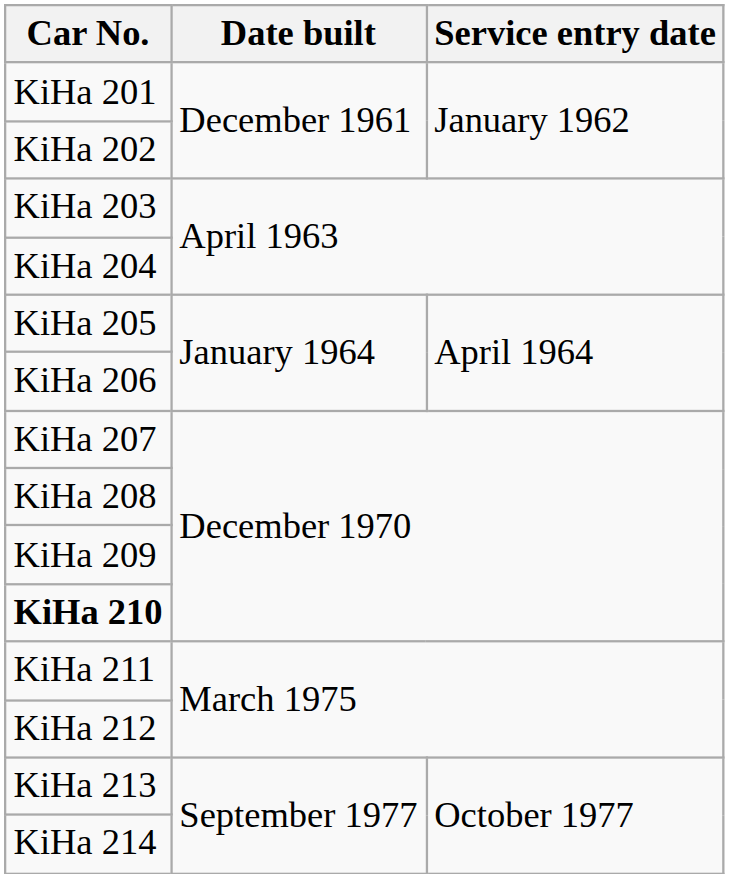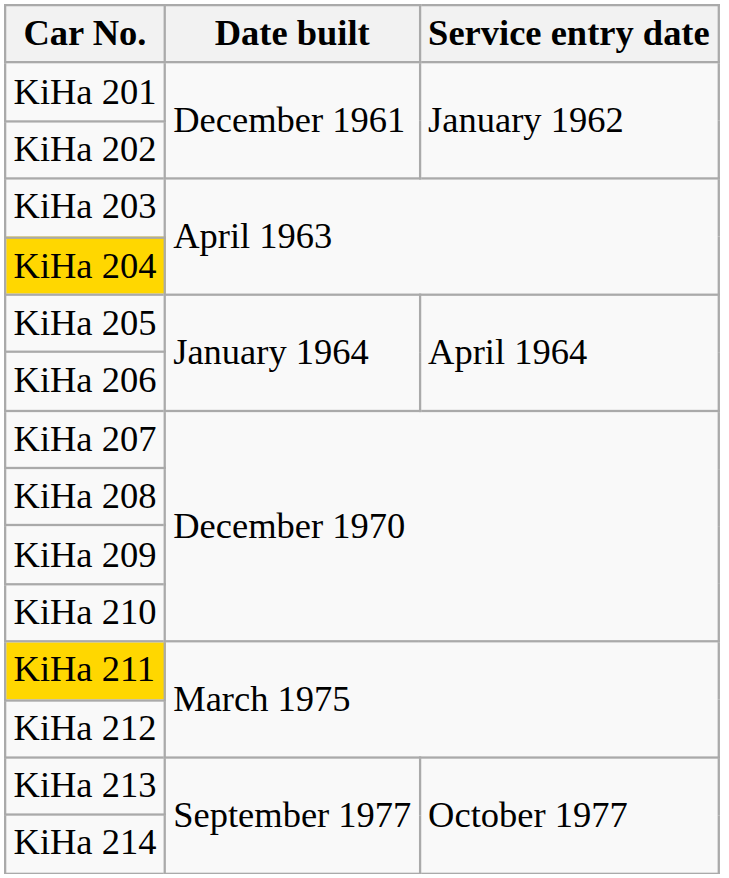KiHa 204 | Car No.: no background -> gold background
KiHa 210 | Car No.: bold -> normal
KiHa 211 | Car No.: no background -> gold background
